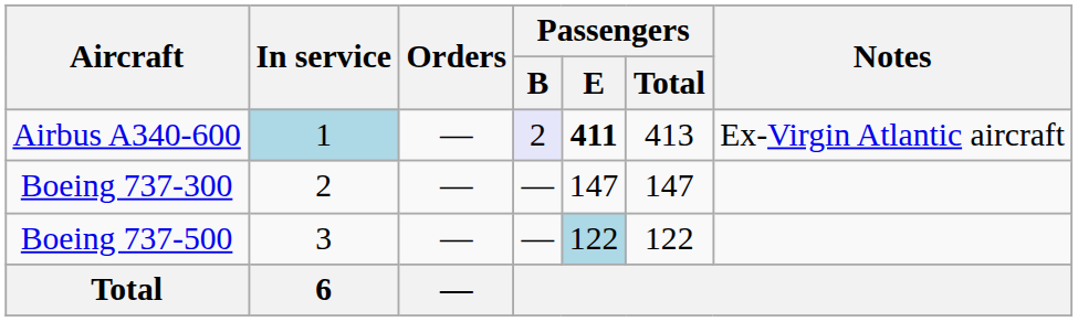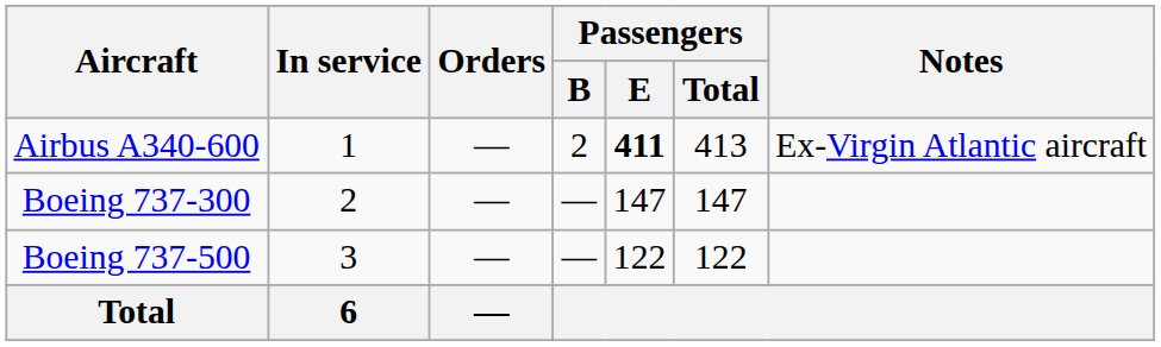Airbus A340-600 | In service: lightblue background -> no background
Airbus A340-600 | Passengers / B: lavender background -> no background
Boeing 737-500 | Passengers / E: lightblue background -> no background
